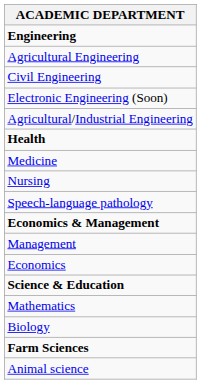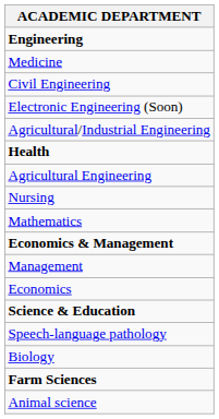row 3 | column 1: Agricultural Engineering -> Medicine
row 8 | column 1: Medicine -> Agricultural Engineering
row 10 | column 1: Speech-language pathology -> Mathematics
row 15 | column 1: Mathematics -> Speech-language pathology
